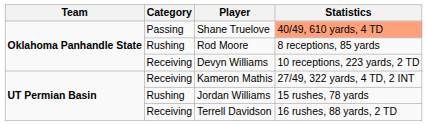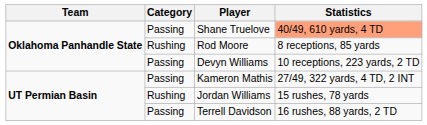Devyn Williams | Category: Receiving -> Passing
Kameron Mathis | Category: Receiving -> Passing
Terrell Davidson | Category: Receiving -> Passing
